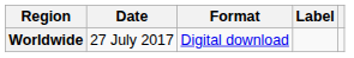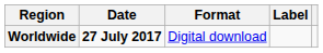Worldwide | Date: normal -> bold
